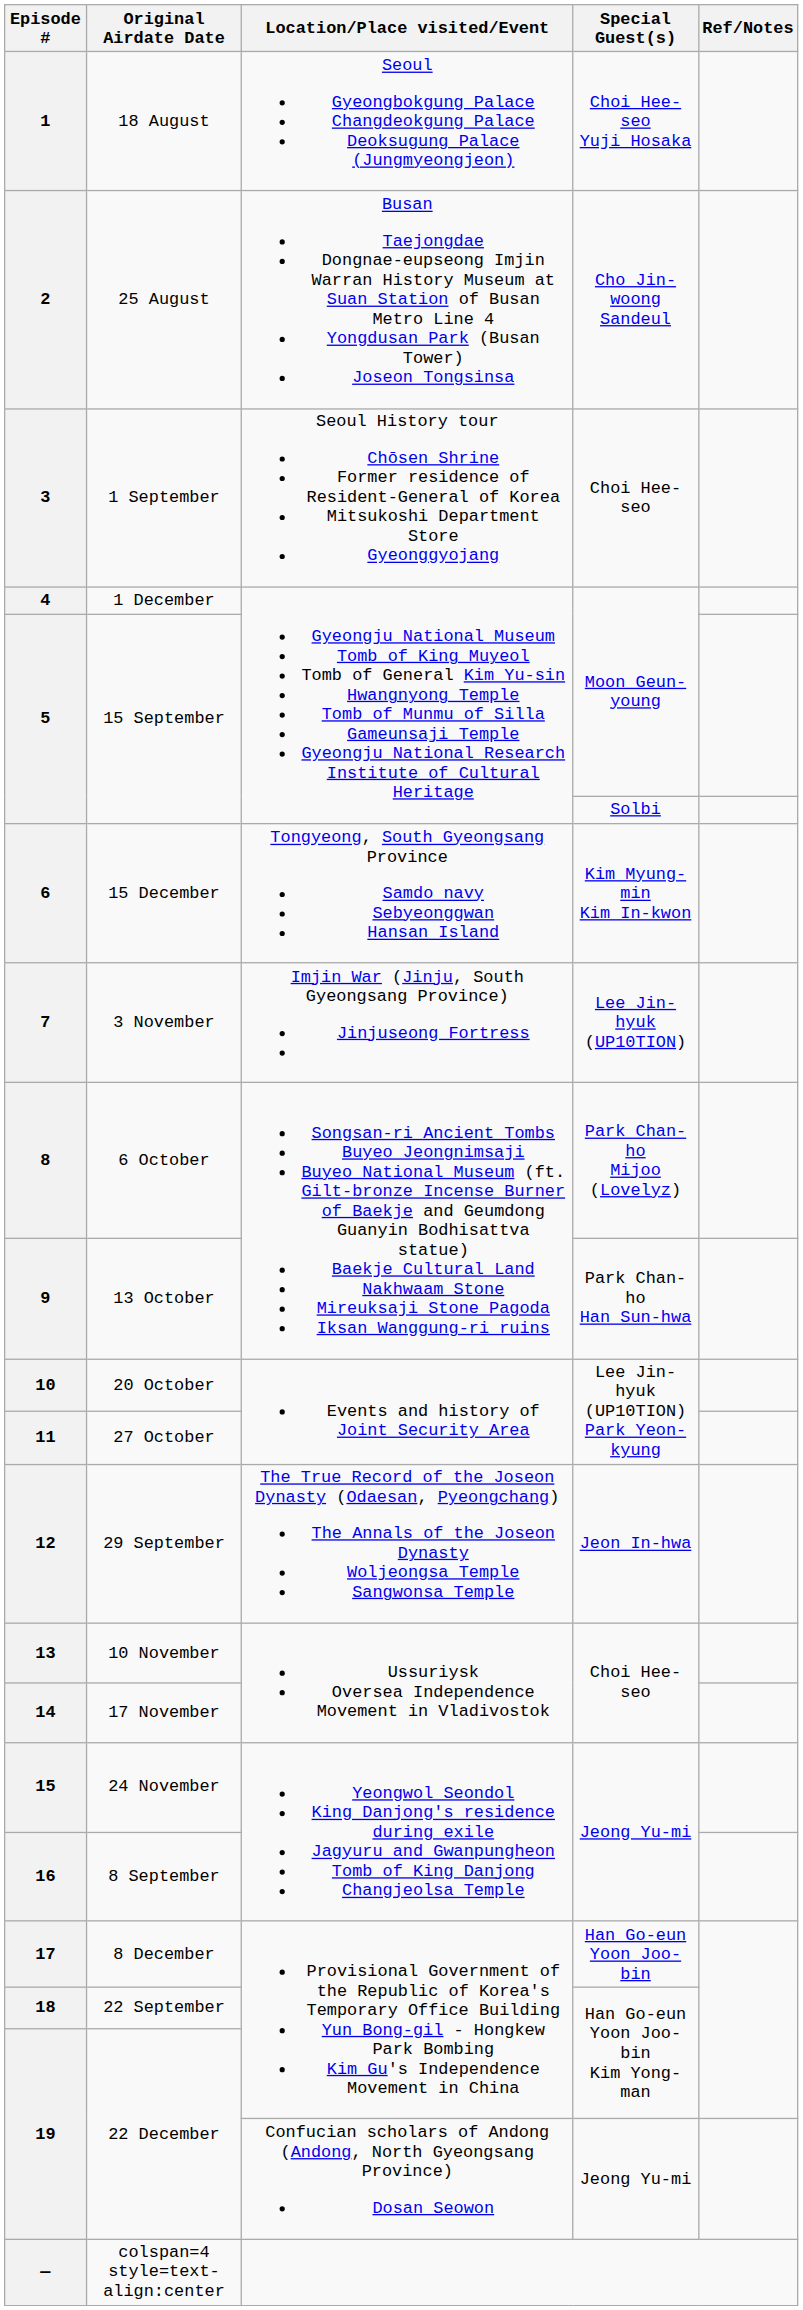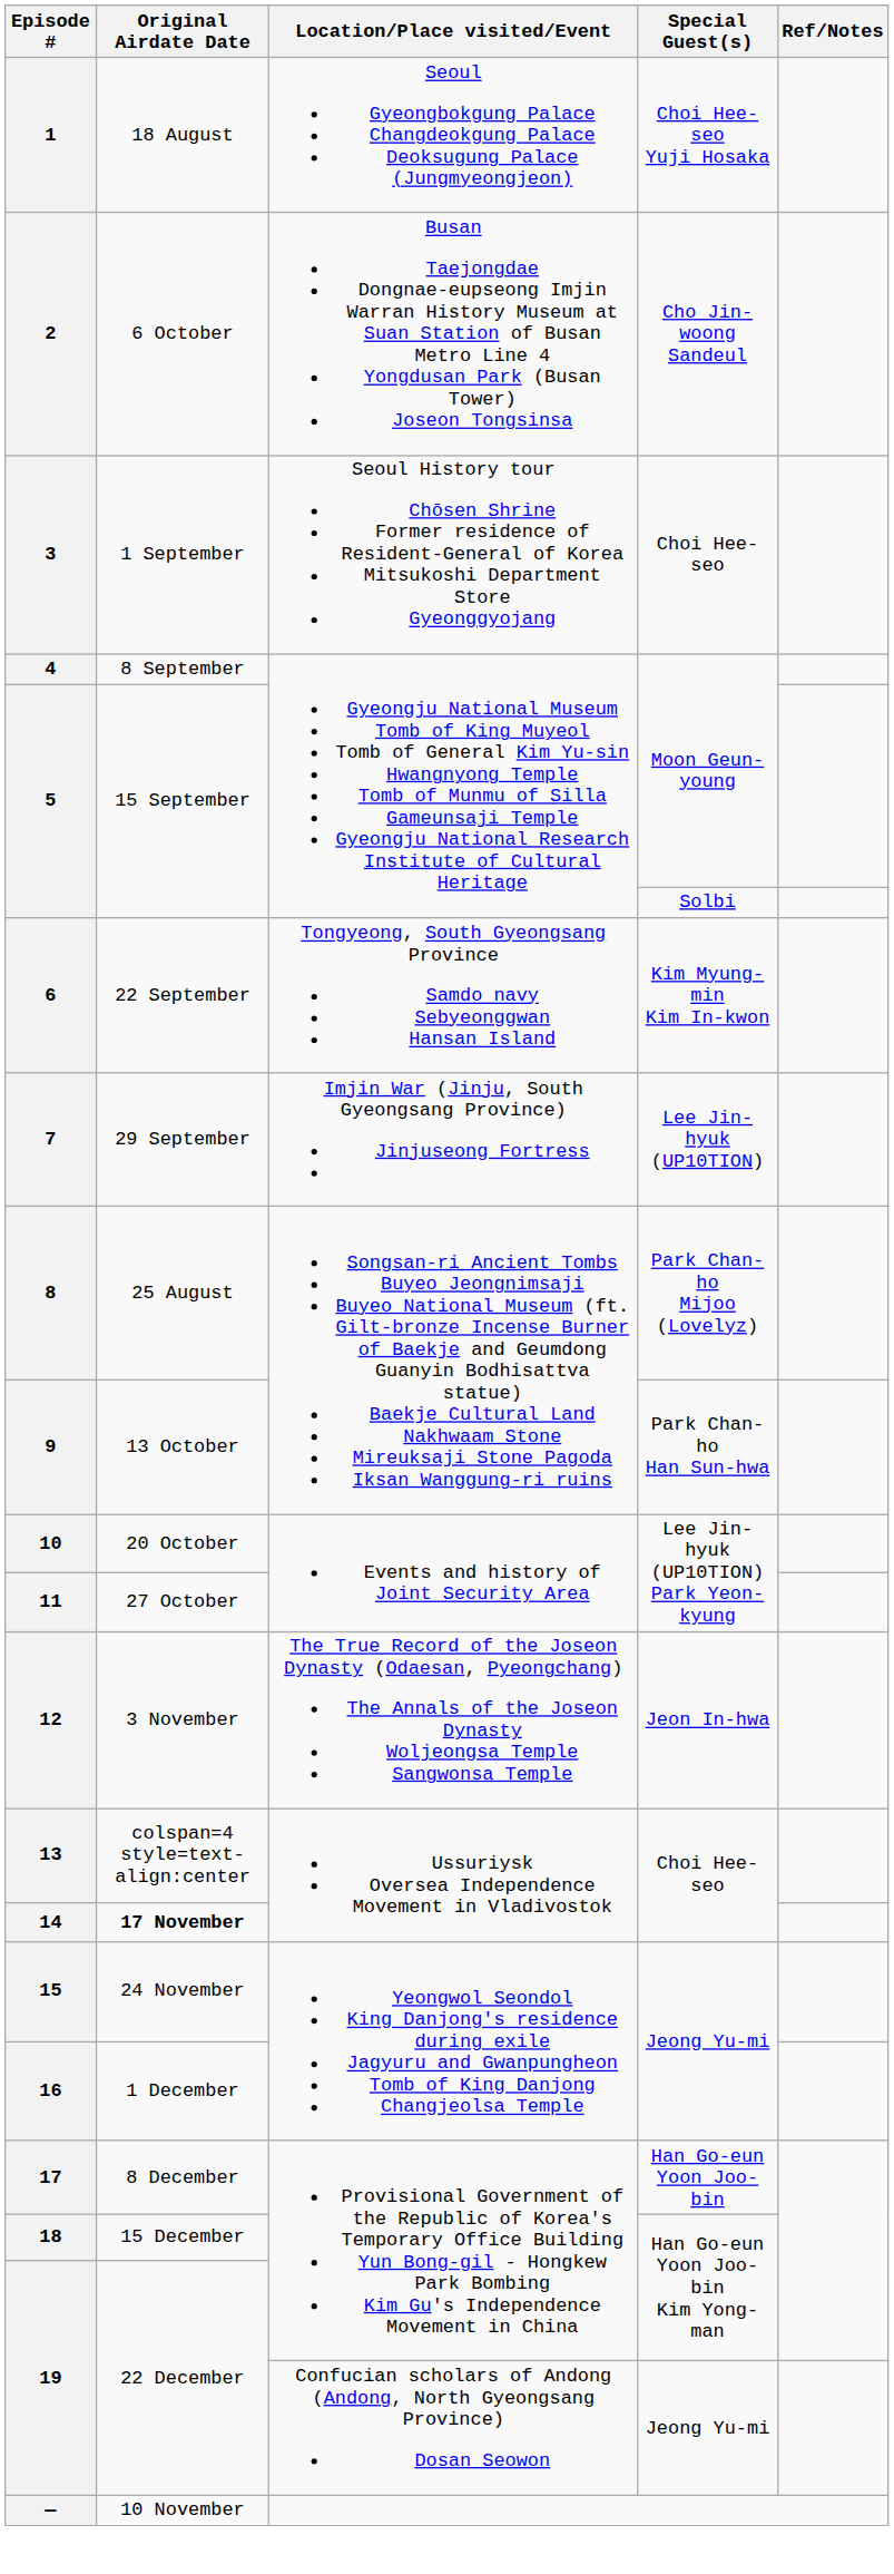2 | Original Airdate Date: 25 August -> 6 October
4 | Original Airdate Date: 1 December -> 8 September
6 | Original Airdate Date: 15 December -> 22 September
7 | Original Airdate Date: 3 November -> 29 September
8 | Original Airdate Date: 6 October -> 25 August
12 | Original Airdate Date: 29 September -> 3 November
13 | Original Airdate Date: 10 November -> colspan=4 style=text-align:center
14 | Original Airdate Date: normal -> bold
16 | Original Airdate Date: 8 September -> 1 December
18 | Original Airdate Date: 22 September -> 15 December
— | Original Airdate Date: colspan=4 style=text-align:center -> 10 November
